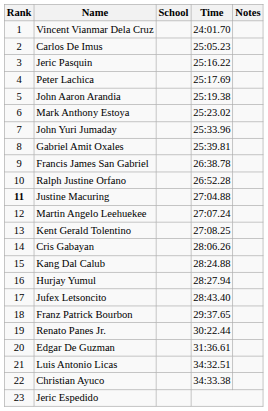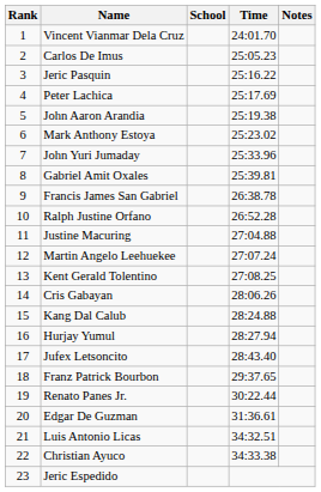Justine Macuring | Rank: bold -> normal
